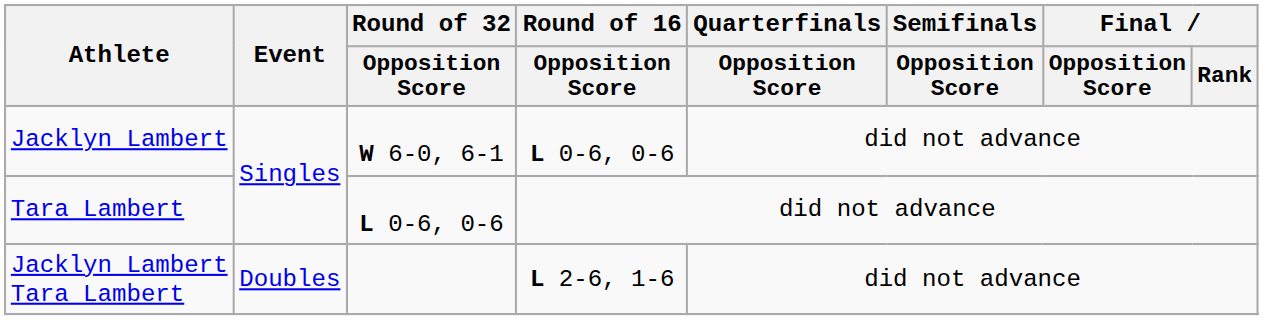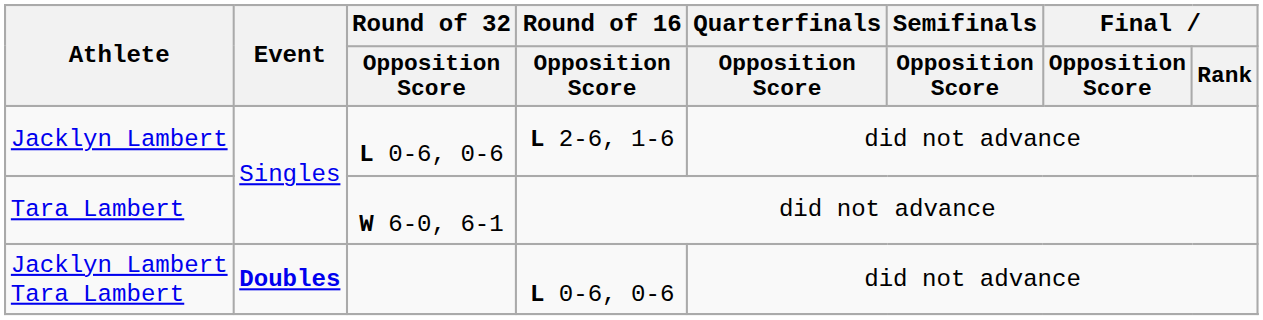Jacklyn Lambert | Round of 32 / Opposition Score: W 6-0, 6-1 -> L 0-6, 0-6
Jacklyn Lambert | Round of 16 / Opposition Score: L 0-6, 0-6 -> L 2-6, 1-6
Tara Lambert | Round of 32 / Opposition Score: L 0-6, 0-6 -> W 6-0, 6-1
Jacklyn Lambert Tara Lambert | Event: normal -> bold
Jacklyn Lambert Tara Lambert | Round of 16 / Opposition Score: L 2-6, 1-6 -> L 0-6, 0-6
